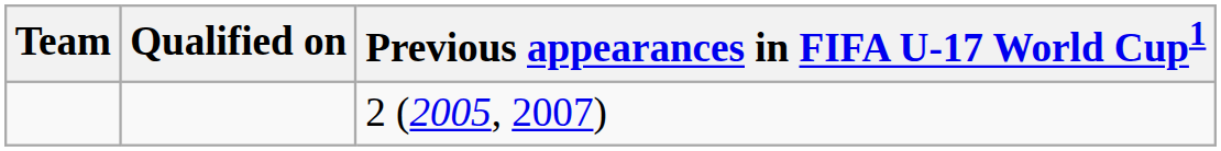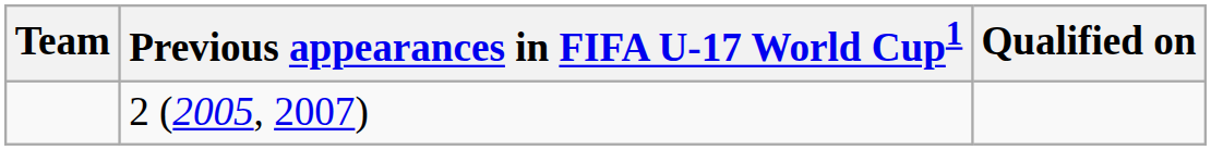columns swapped: Qualified on <-> Previous appearances in FIFA U-17 World Cup1
